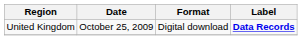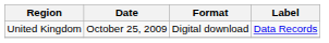United Kingdom | Label: bold -> normal
